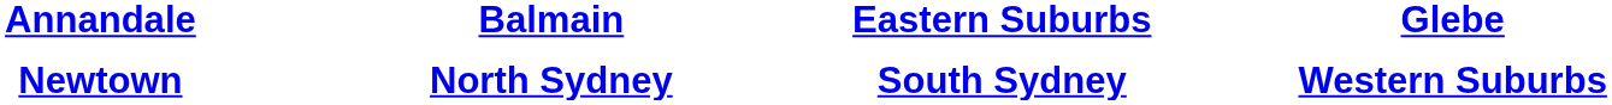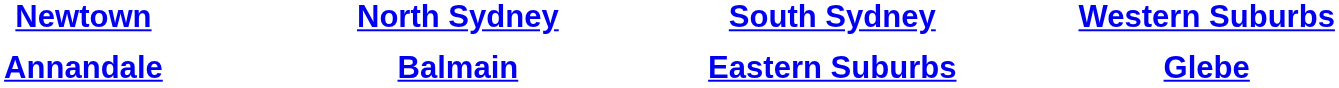rows swapped: Annandale <-> Newtown
